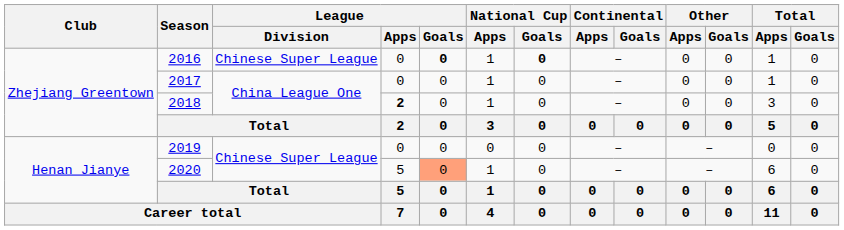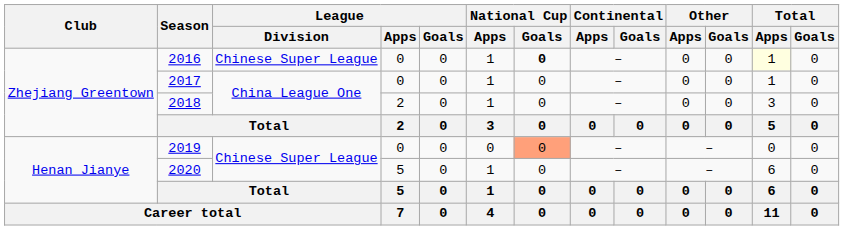2016 | League / Goals: bold -> normal
2016 | Total / Apps: no background -> lightyellow background
2018 | League / Apps: bold -> normal
2019 | National Cup / Goals: no background -> lightsalmon background
2020 | League / Goals: lightsalmon background -> no background
